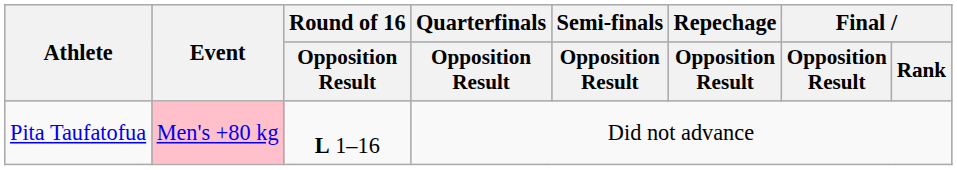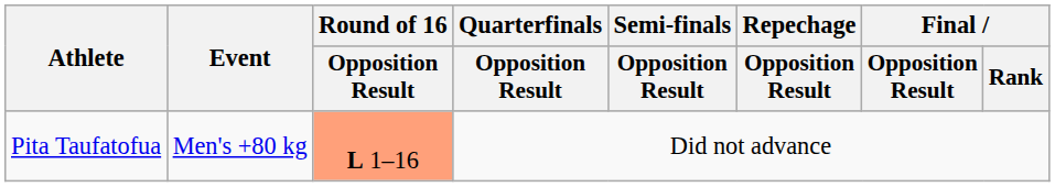Pita Taufatofua | Event: pink background -> no background
Pita Taufatofua | Round of 16 / Opposition Result: no background -> lightsalmon background
